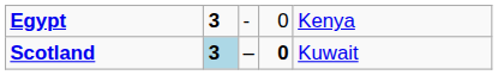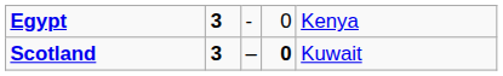Scotland | column 2: lightblue background -> no background
